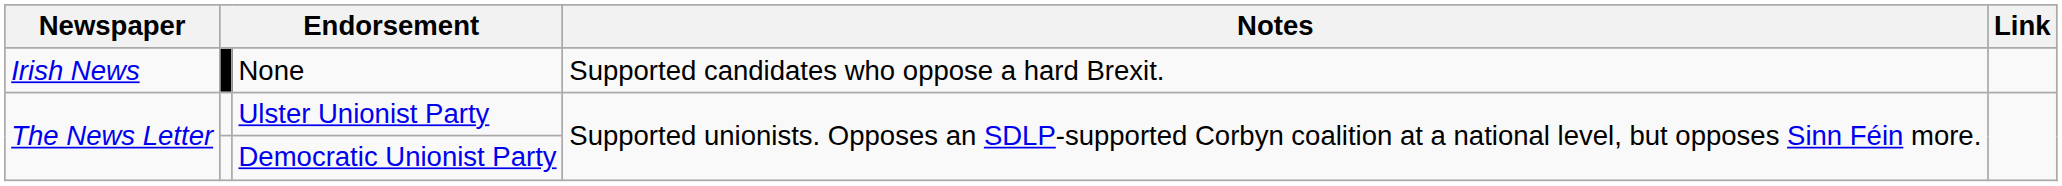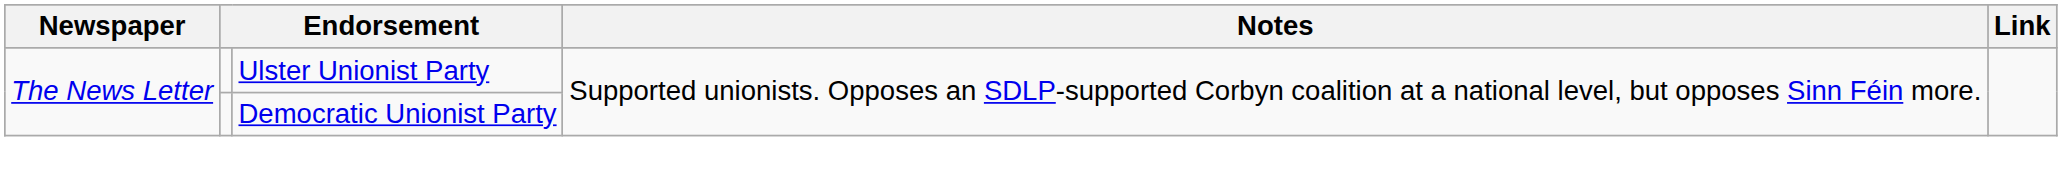- row: Irish News | None | Supported candidates who oppose a hard Brexit.
